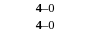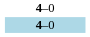row 2 | column 1: no background -> lightblue background
